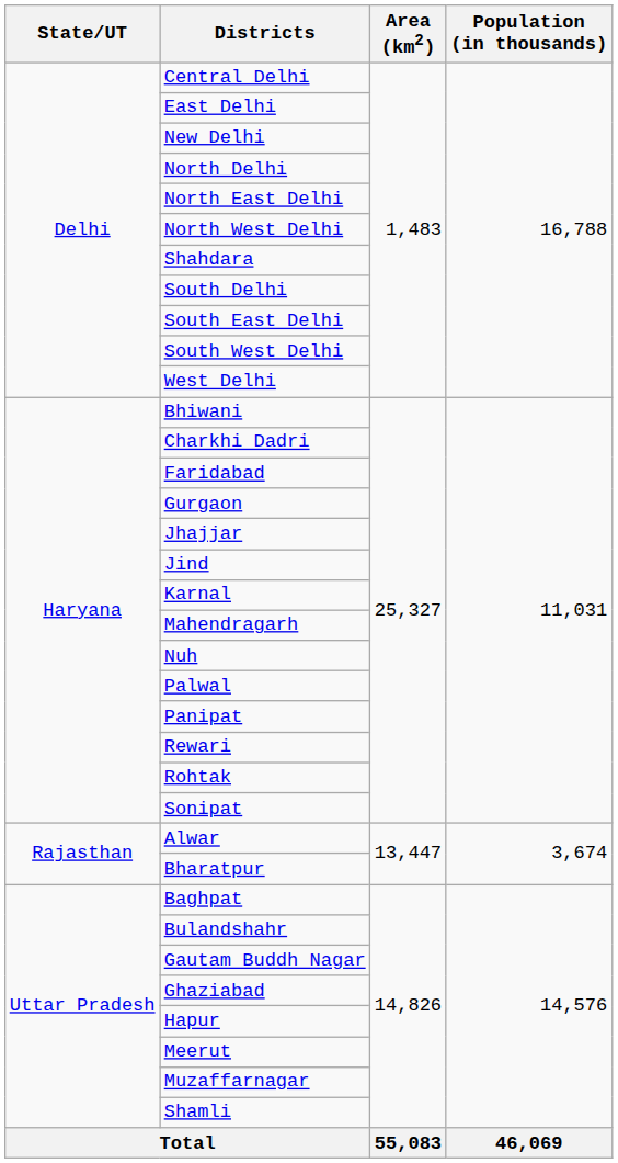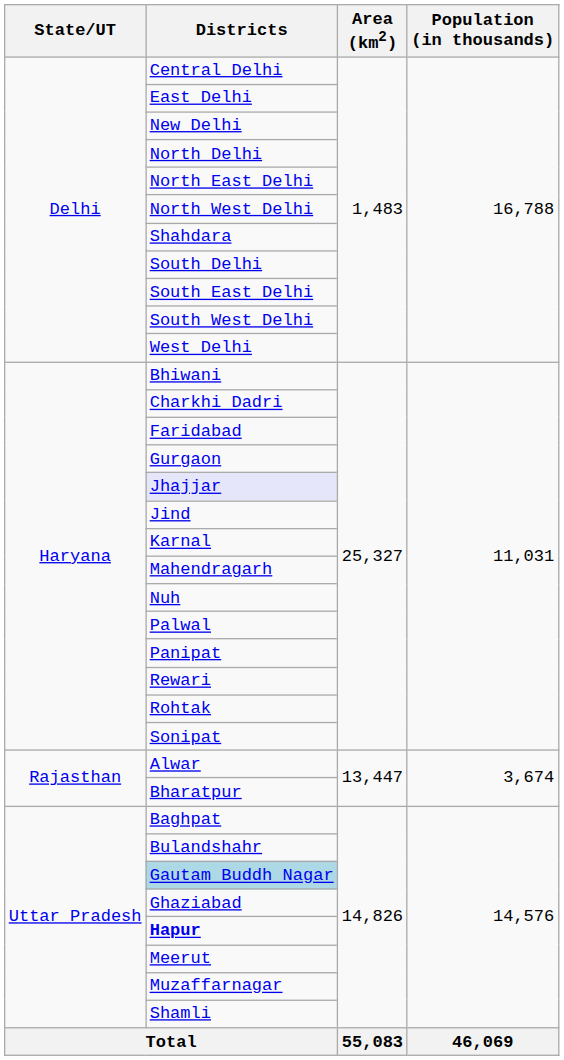Jhajjar | Districts: no background -> lavender background
Gautam Buddh Nagar | Districts: no background -> lightblue background
Hapur | Districts: normal -> bold
